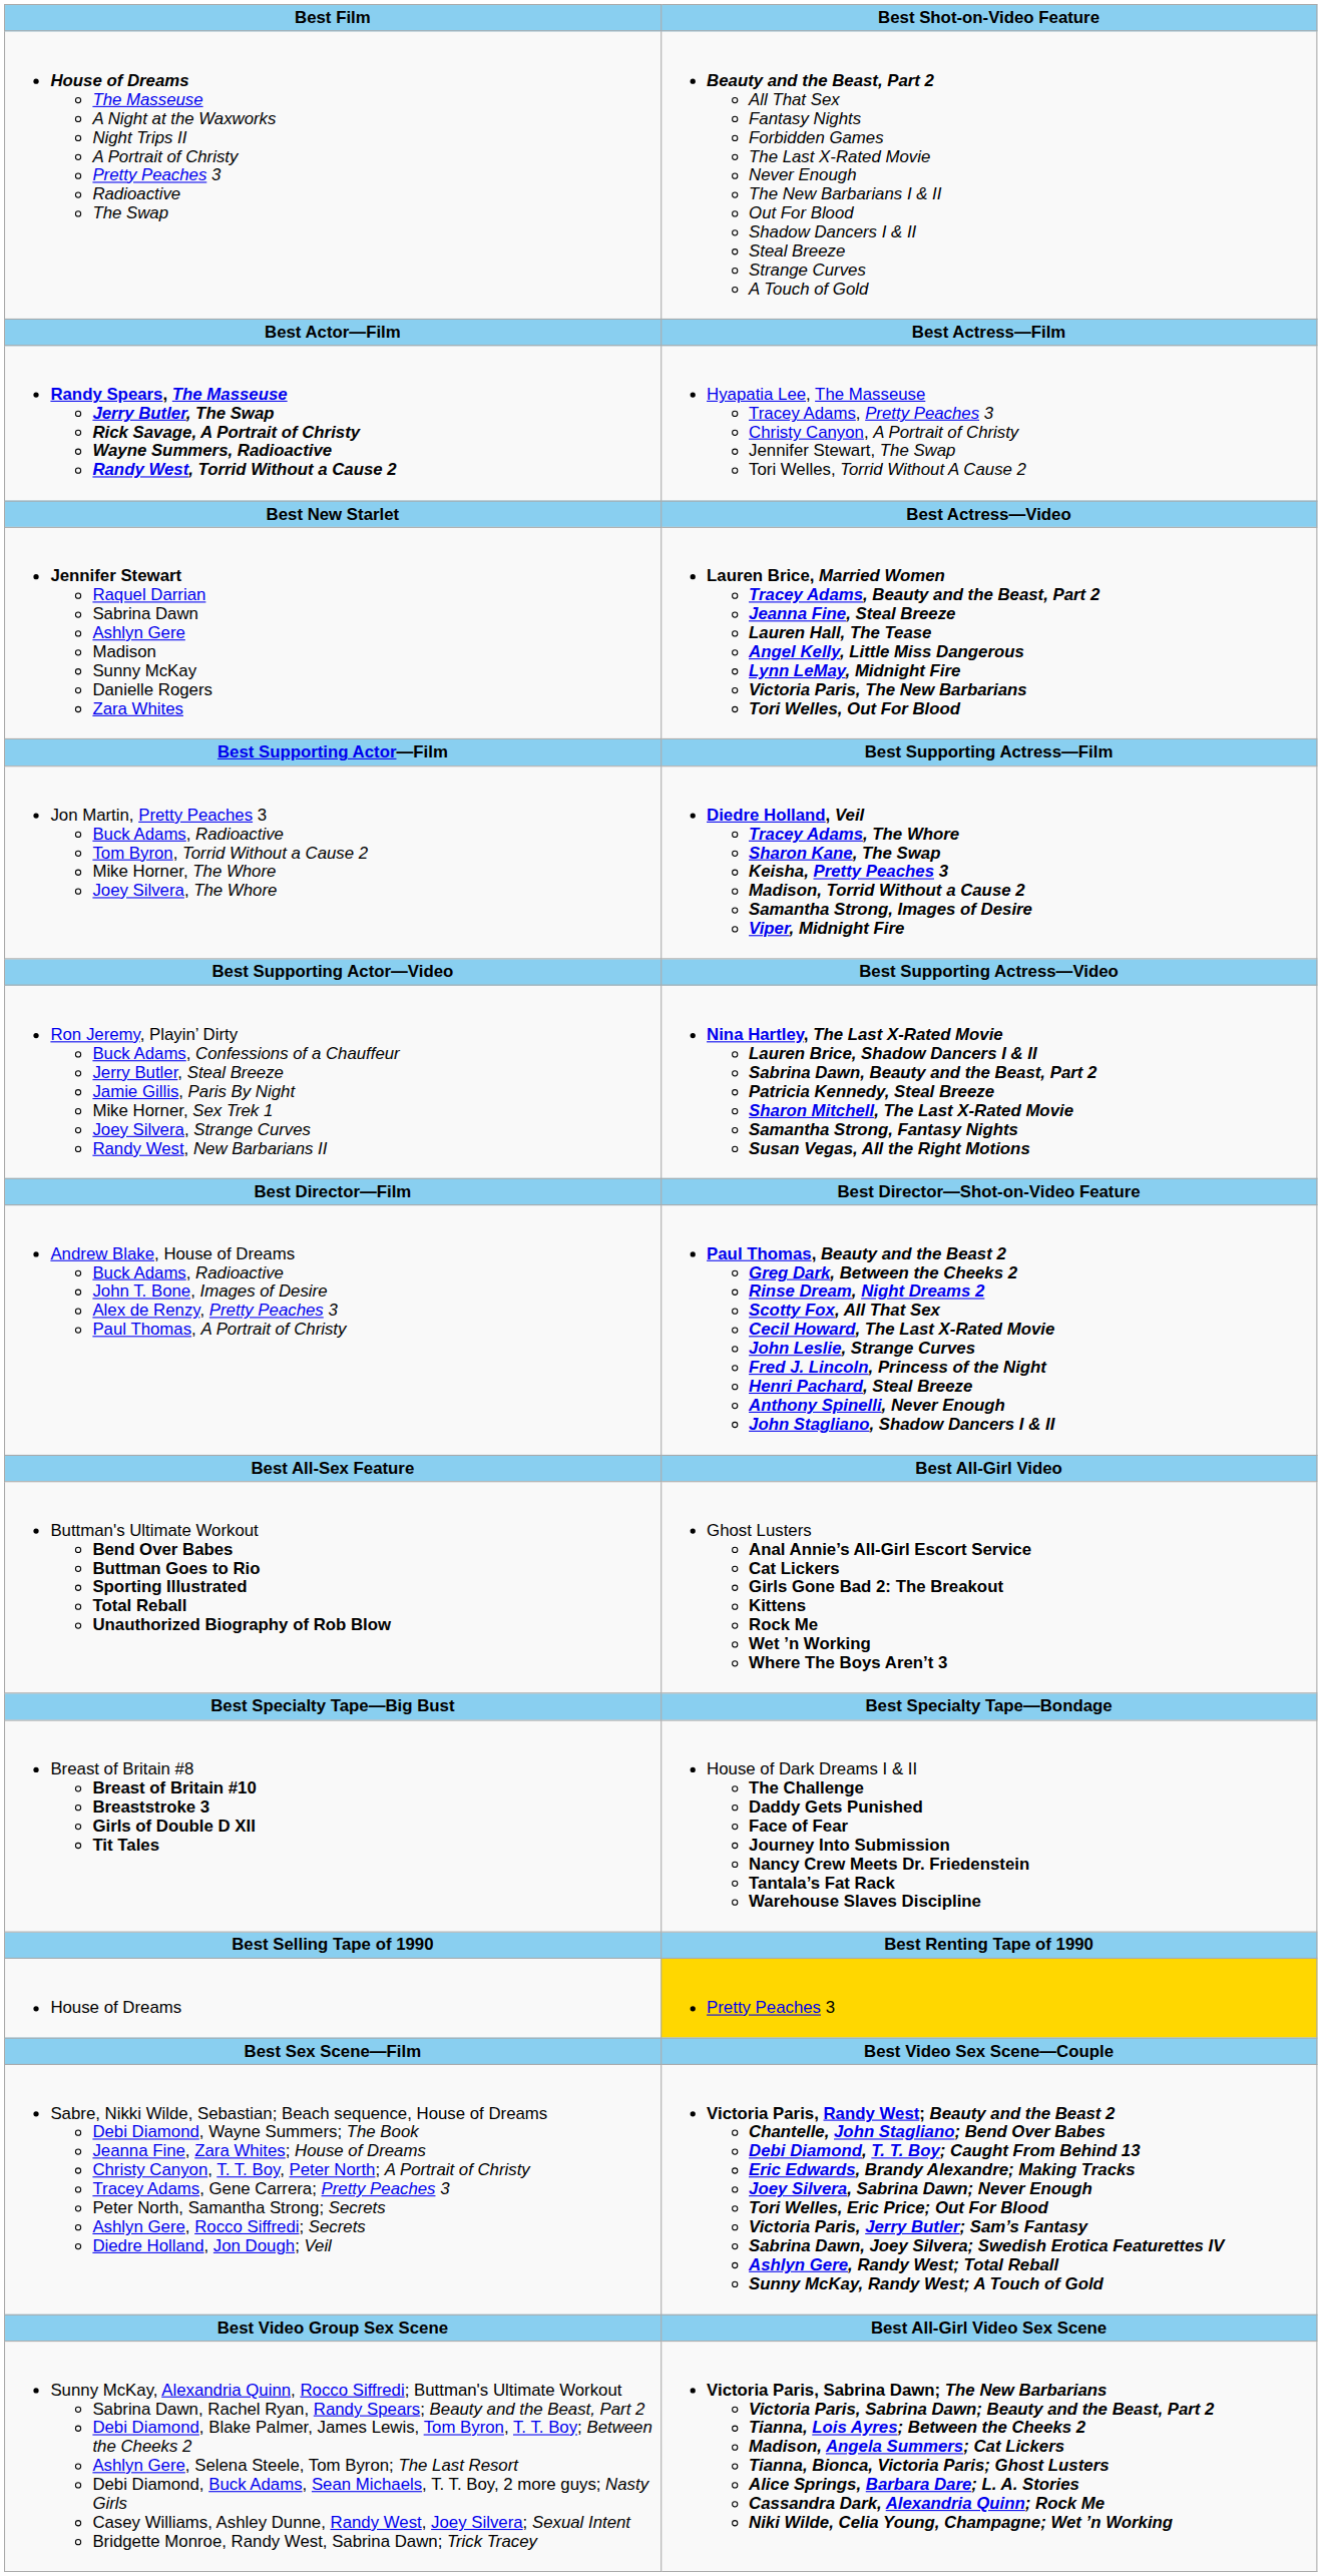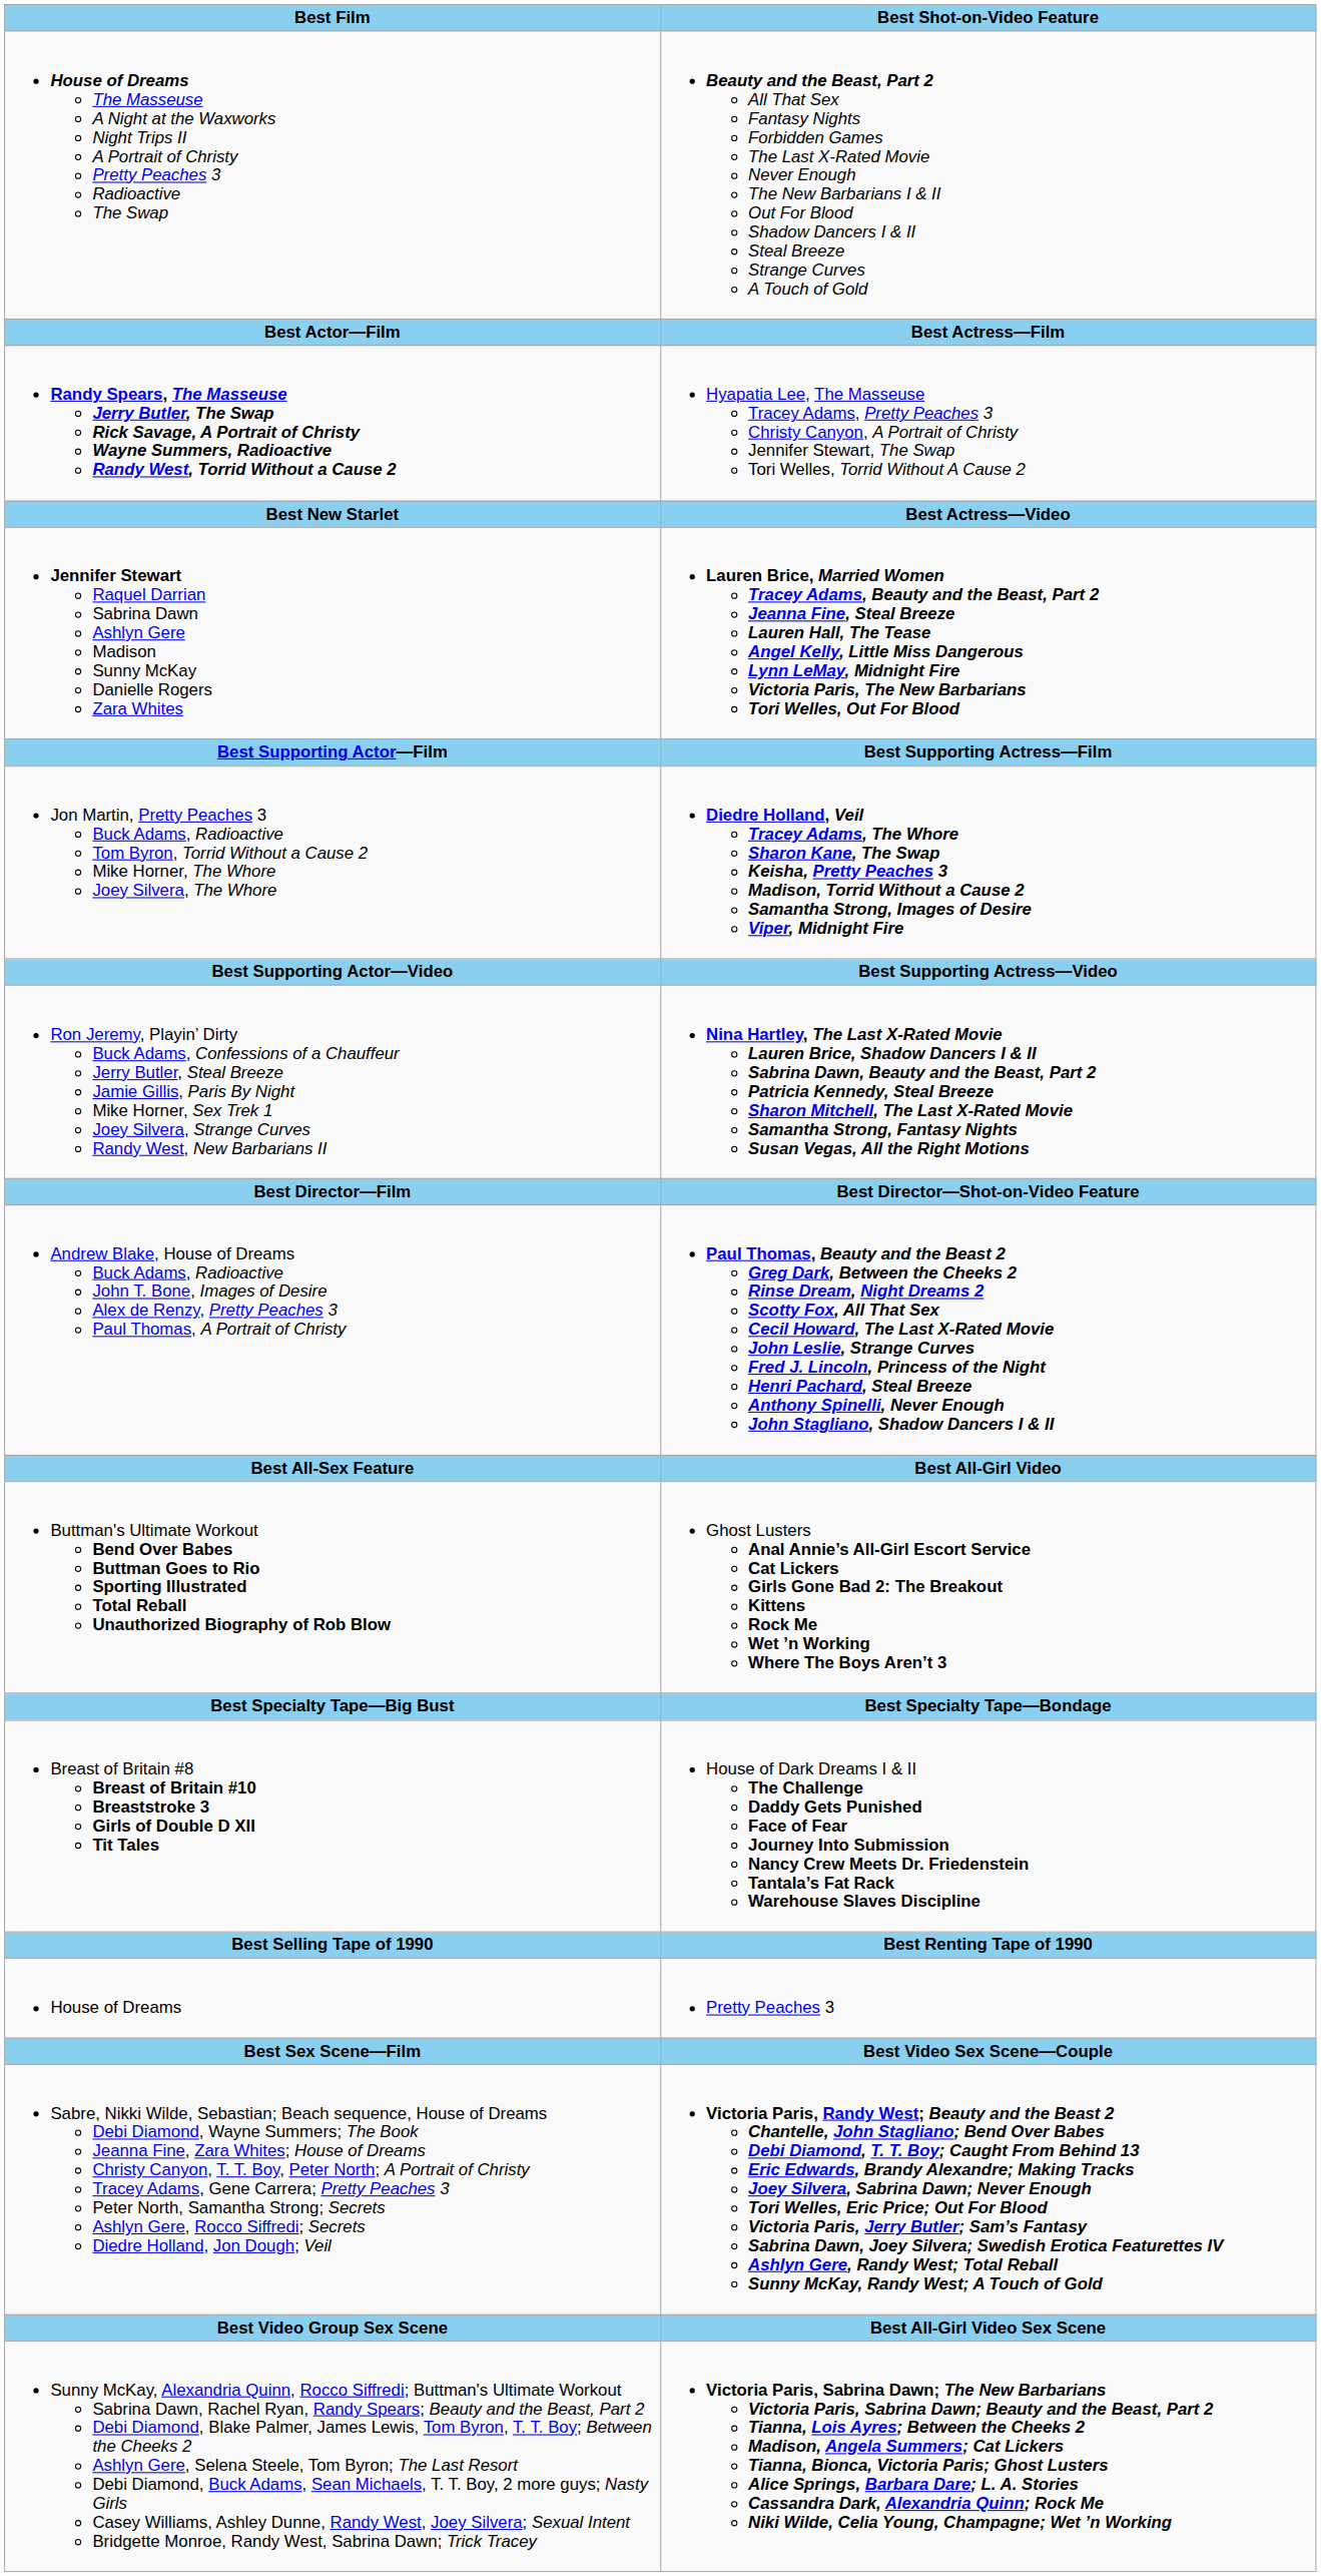House of Dreams | Best Shot-on-Video Feature: gold background -> no background
